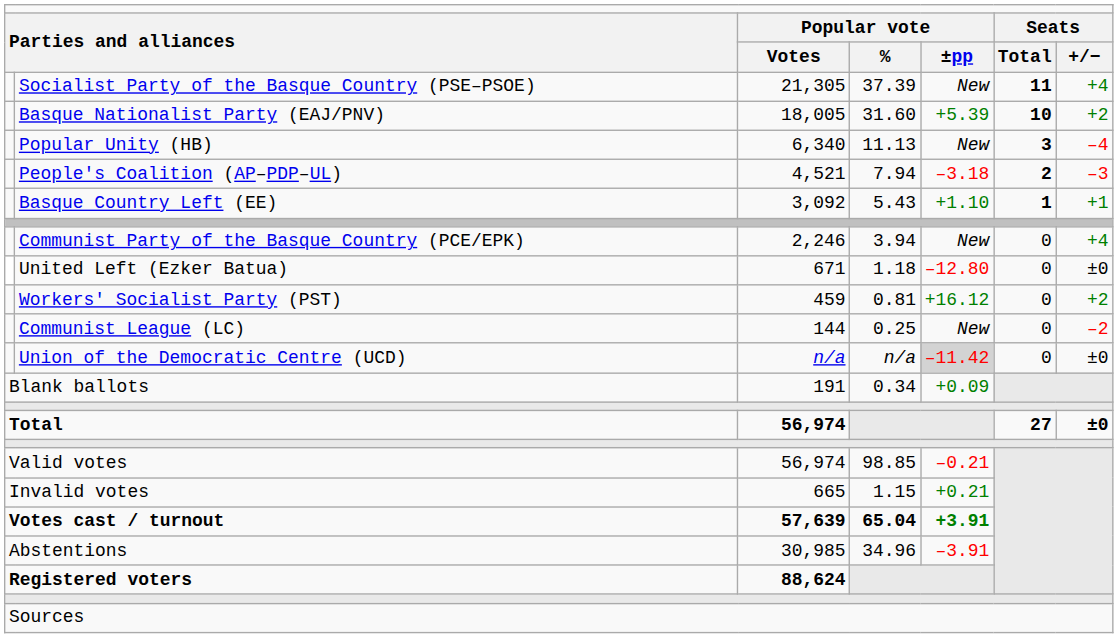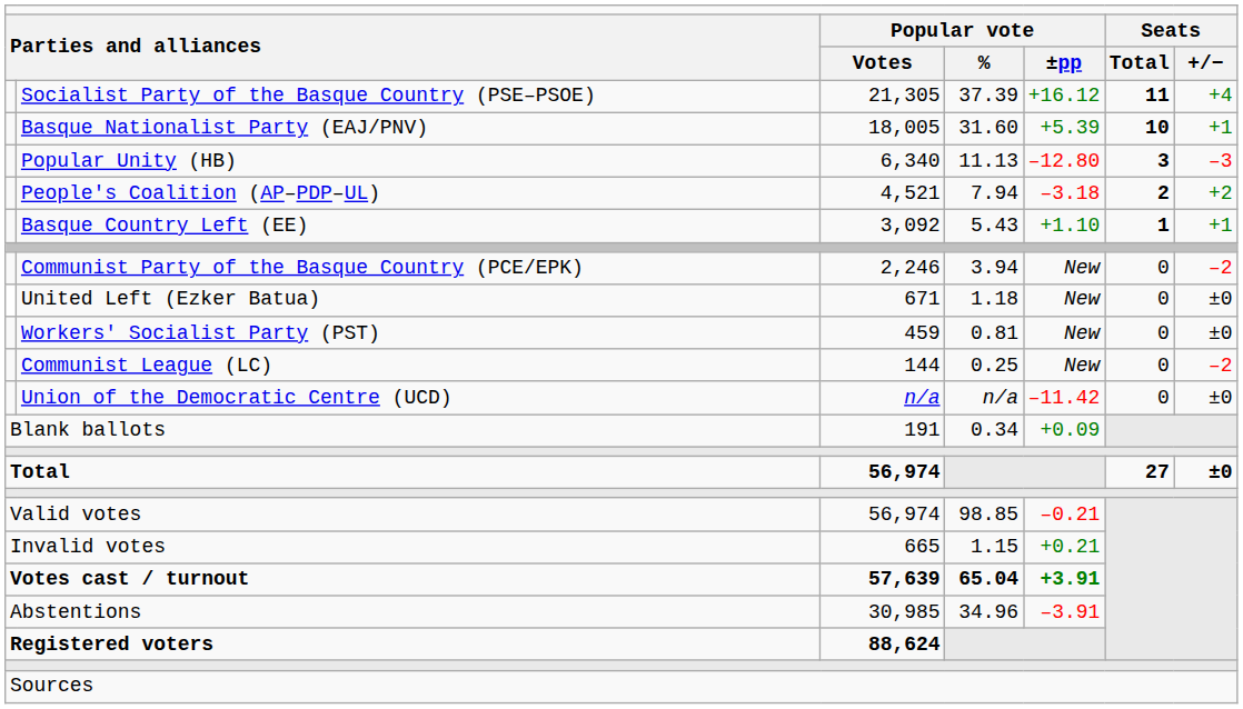Socialist Party of the Basque Country (PSE–PSOE) | column 5: New -> +16.12
Basque Nationalist Party (EAJ/PNV) | column 7: +2 -> +1
Popular Unity (HB) | column 5: New -> –12.80
Popular Unity (HB) | column 7: –4 -> –3
People's Coalition (AP–PDP–UL) | column 7: –3 -> +2
Communist Party of the Basque Country (PCE/EPK) | column 7: +4 -> –2
United Left (Ezker Batua) | column 5: –12.80 -> New
Workers' Socialist Party (PST) | column 5: +16.12 -> New
Workers' Socialist Party (PST) | column 7: +2 -> ±0
Union of the Democratic Centre (UCD) | column 5: lightgrey background -> no background
